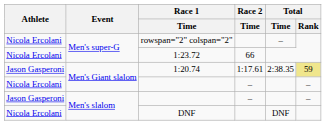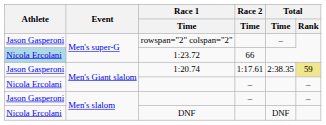rowspan="2" colspan="2" | Athlete: Nicola Ercolani -> Jason Gasperoni
1:23.72 | Athlete: no background -> lightblue background
